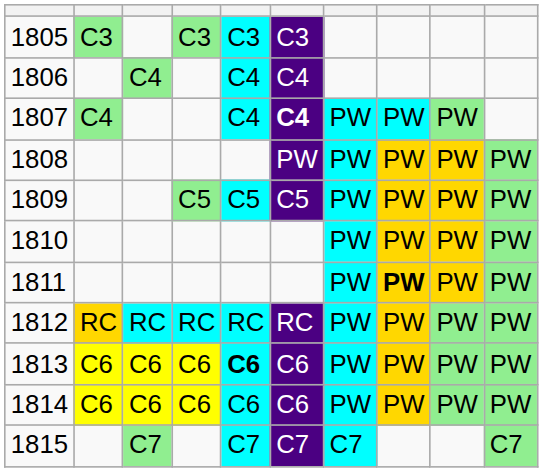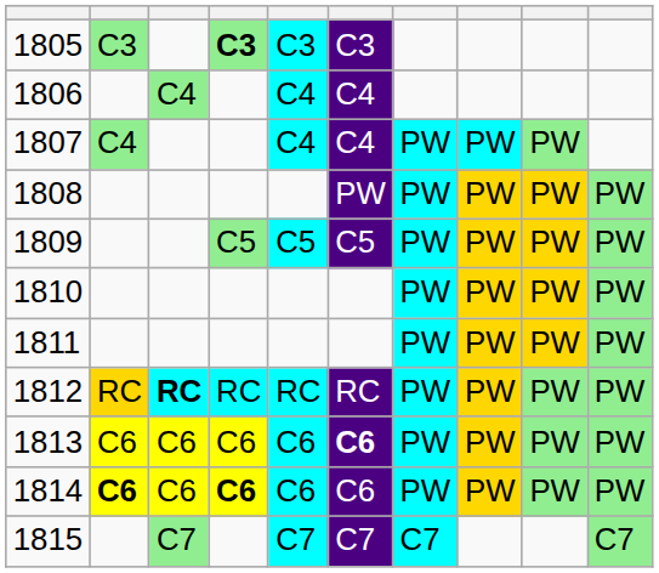1805 | column 4: normal -> bold
1807 | column 6: bold -> normal
1811 | column 8: bold -> normal
1812 | column 3: normal -> bold
1813 | column 5: bold -> normal
1813 | column 6: normal -> bold
1814 | column 2: normal -> bold
1814 | column 4: normal -> bold
